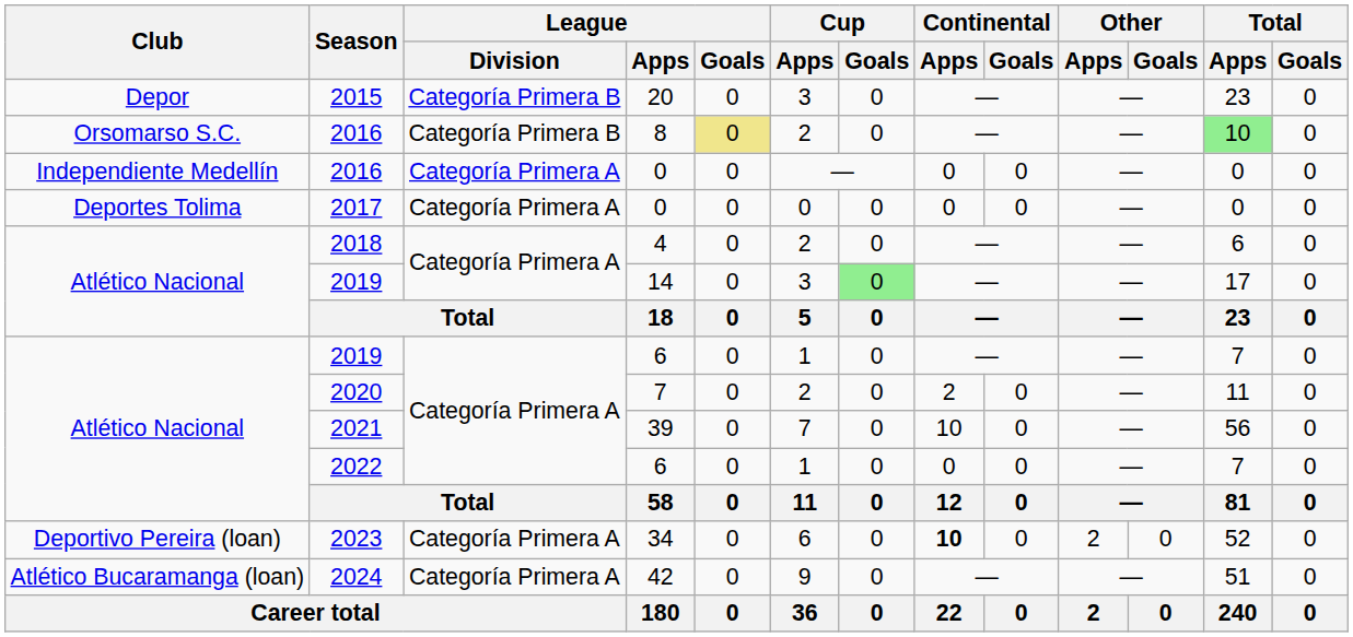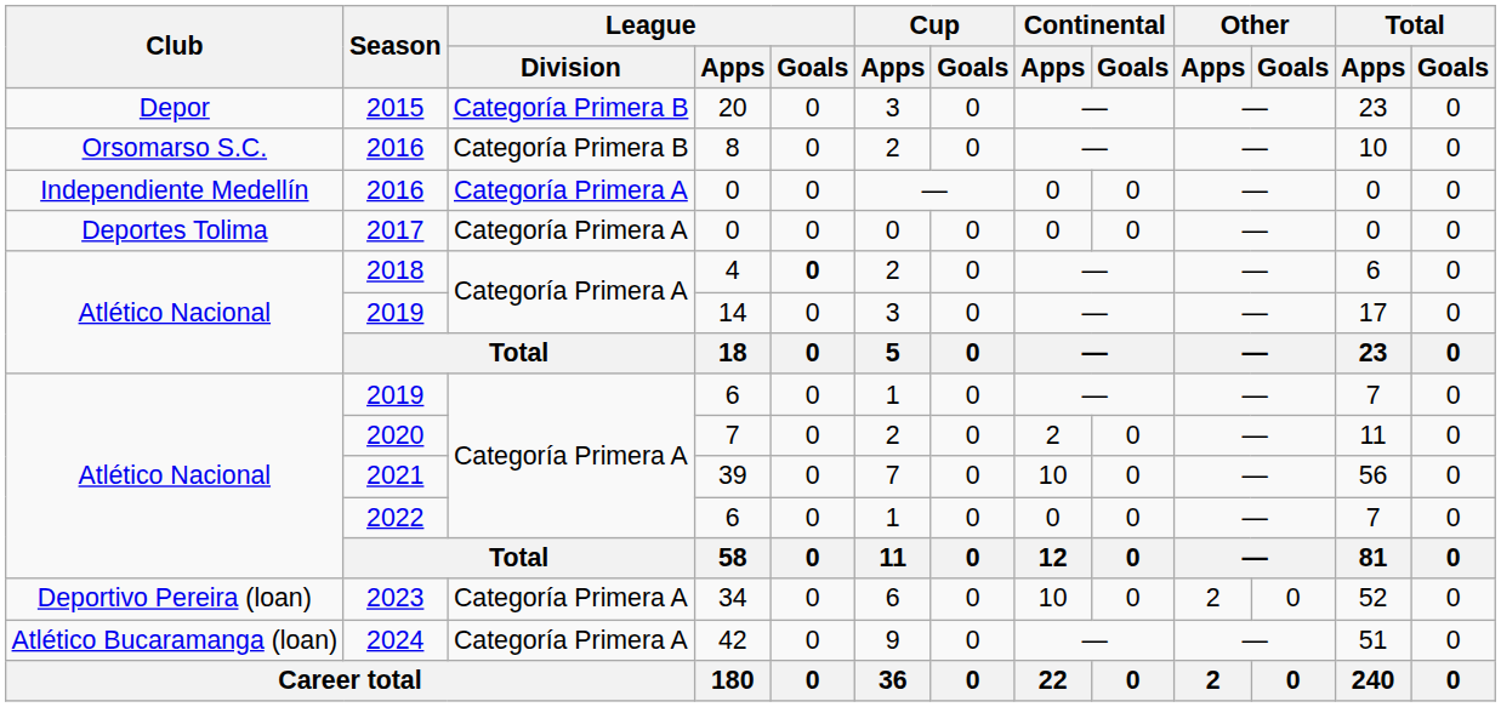2016 / 8 | League / Goals: khaki background -> no background
2016 / 8 | Total / Apps: lightgreen background -> no background
2018 | League / Goals: normal -> bold
2019 / 14 | Cup / Goals: lightgreen background -> no background
2023 | Continental / Apps: bold -> normal
